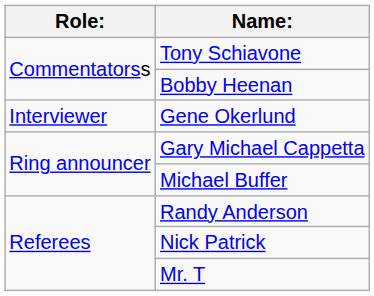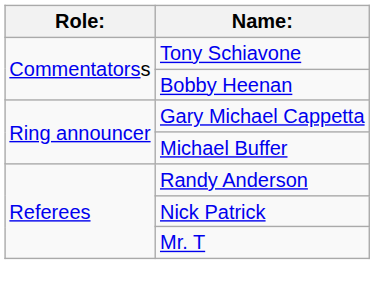- row: Interviewer | Gene Okerlund
